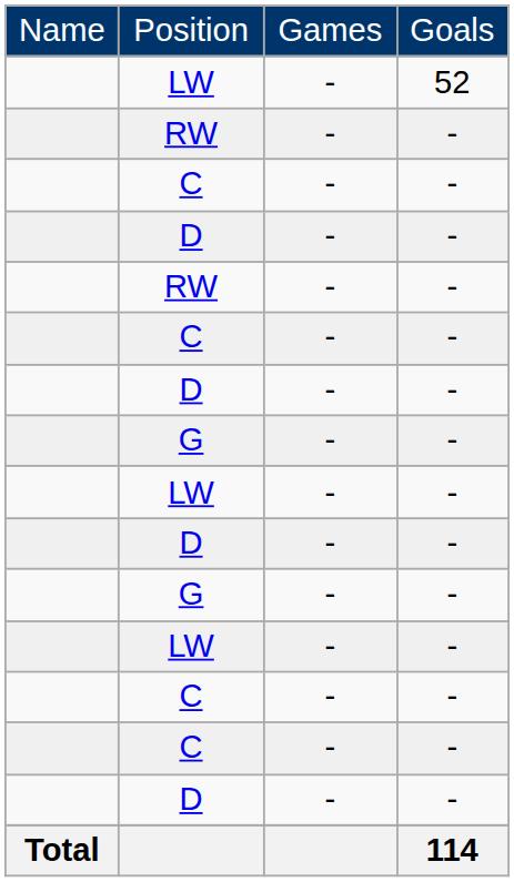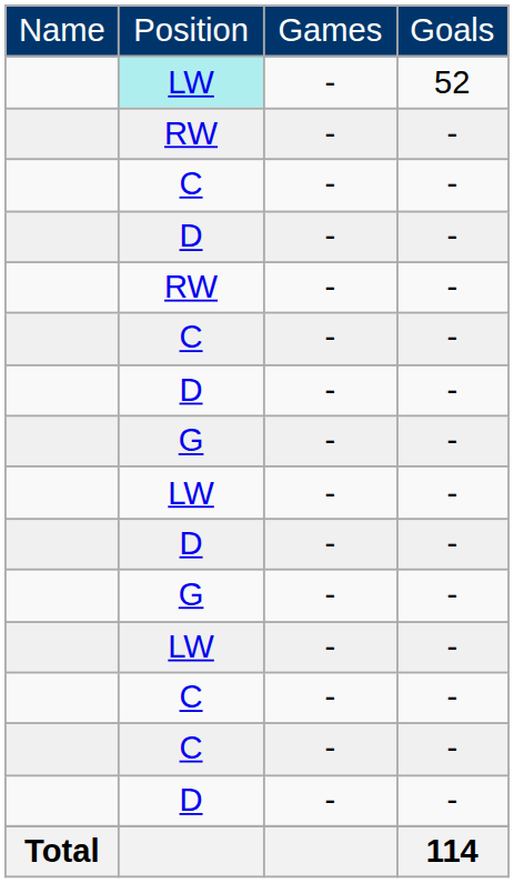LW / 52 | column 2: no background -> paleturquoise background
